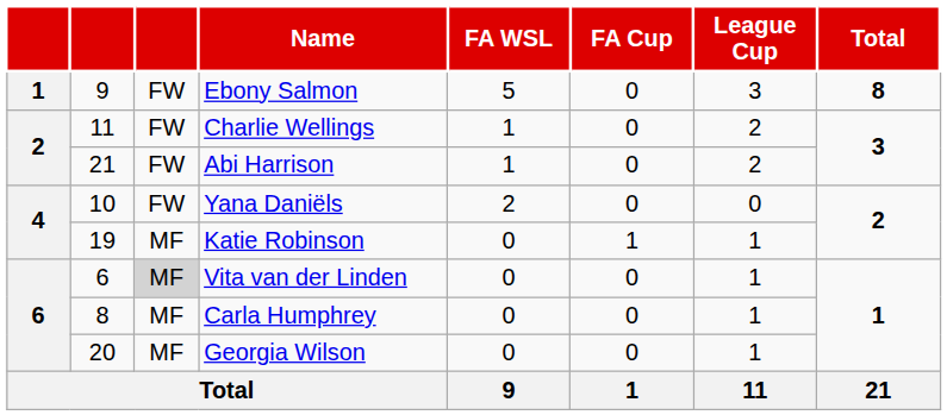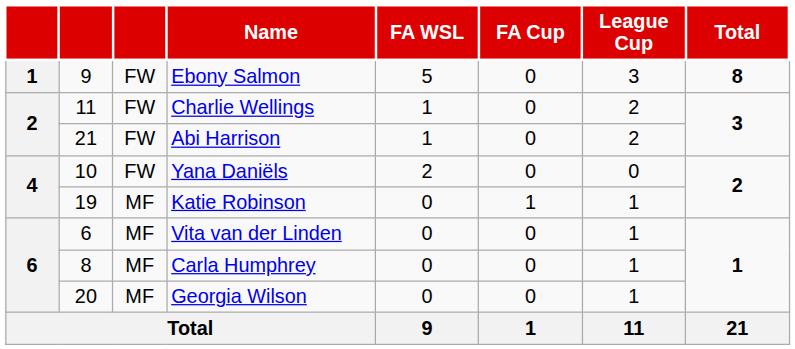Vita van der Linden | column 3: lightgrey background -> no background
